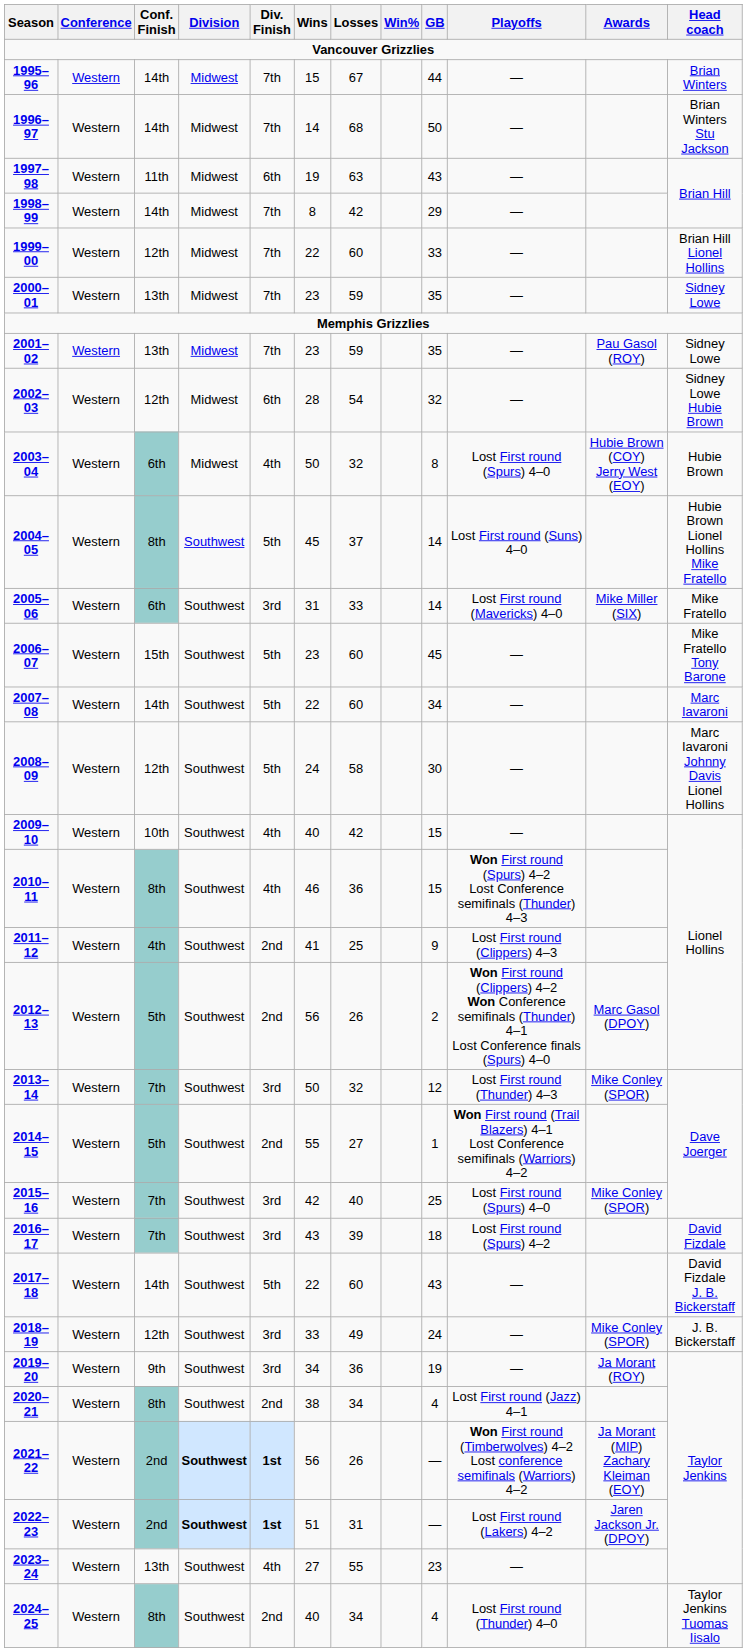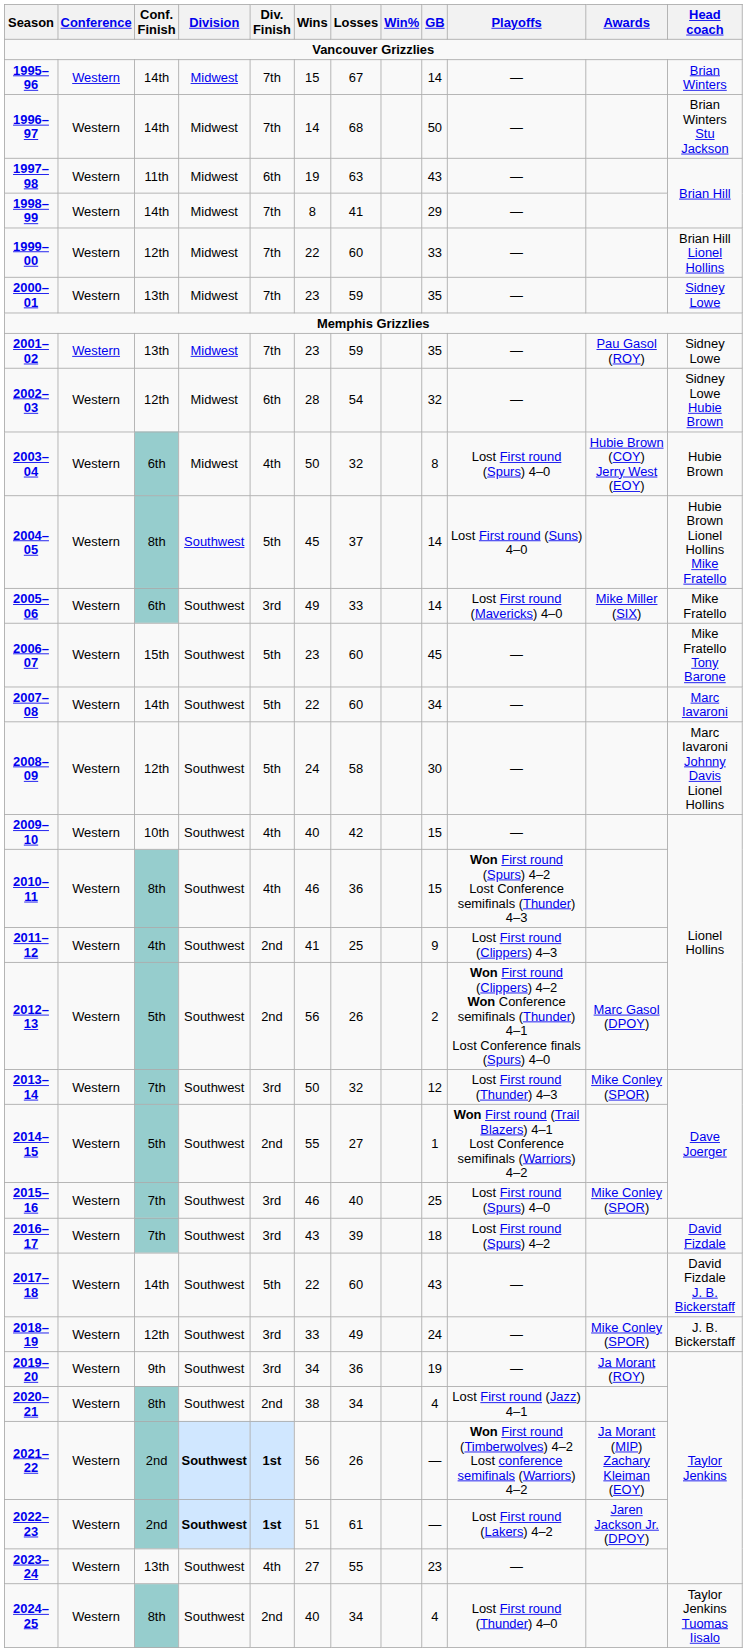1995–96 | GB: 44 -> 14
1998–99 | Losses: 42 -> 41
2005–06 | Wins: 31 -> 49
2015–16 | Wins: 42 -> 46
2022–23 | Losses: 31 -> 61
